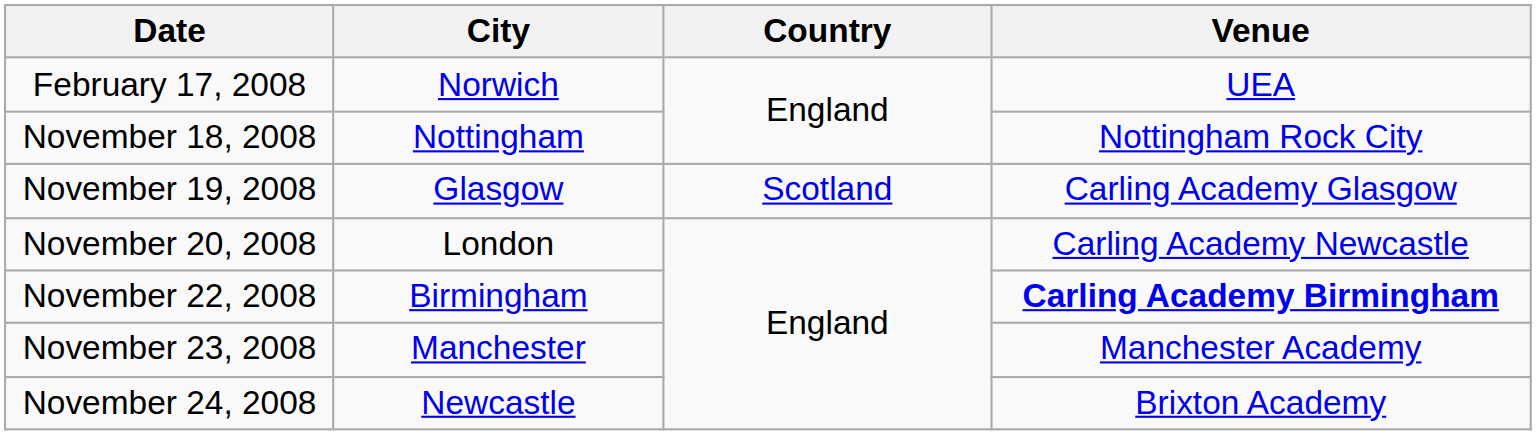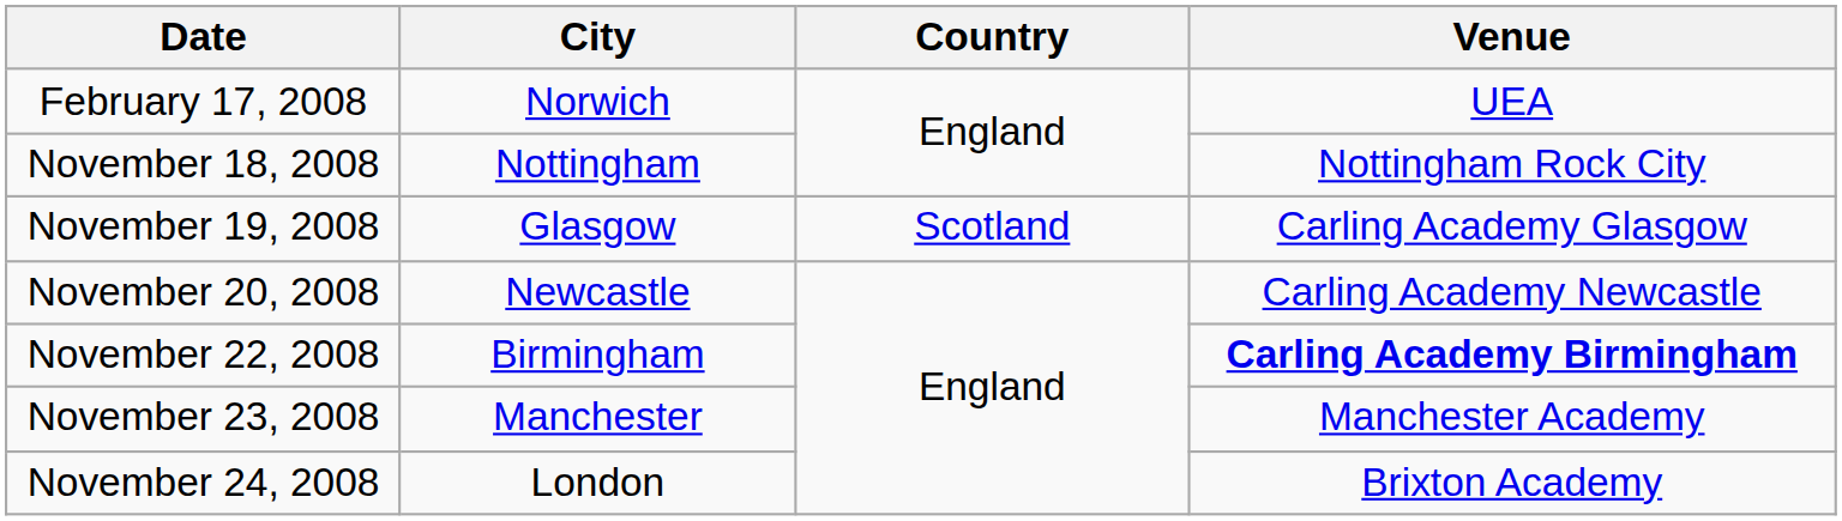November 20, 2008 | City: London -> Newcastle
November 24, 2008 | City: Newcastle -> London
